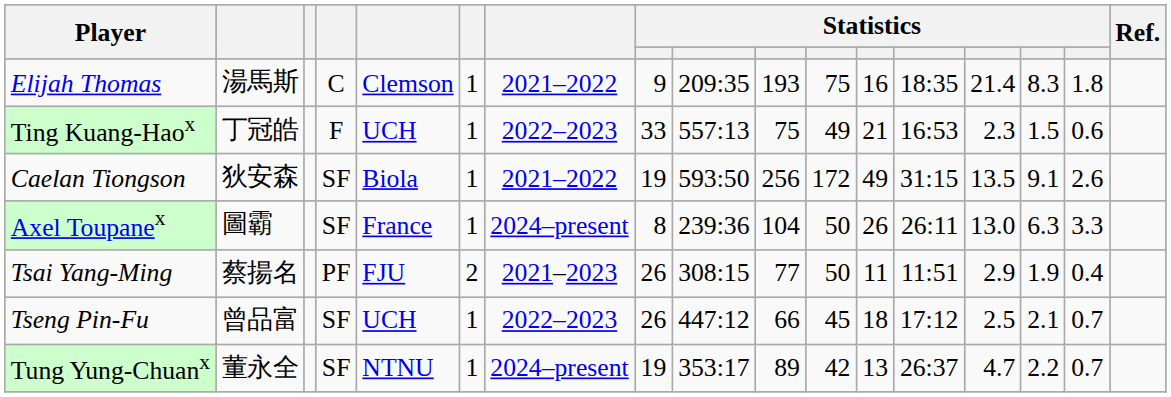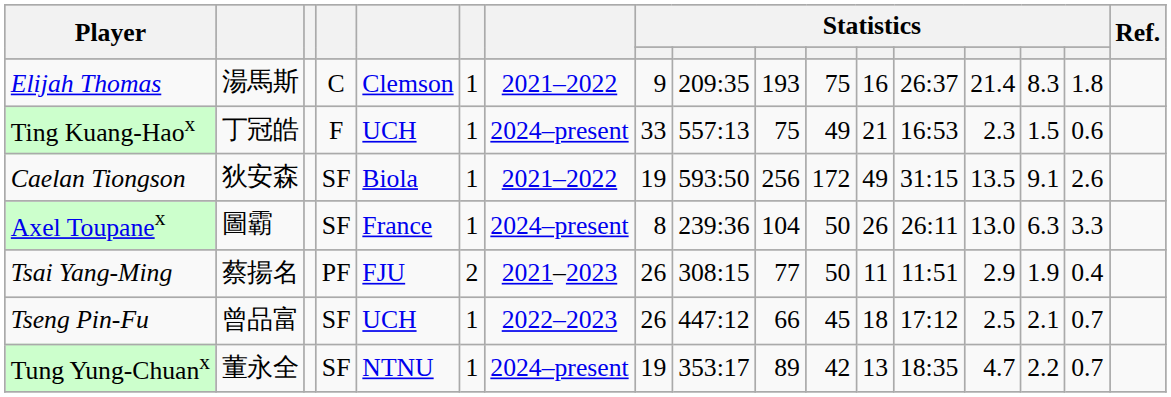Elijah Thomas | column 13: 18:35 -> 26:37
Ting Kuang-Haox | column 7: 2022–2023 -> 2024–present
Tung Yung-Chuanx | column 13: 26:37 -> 18:35
